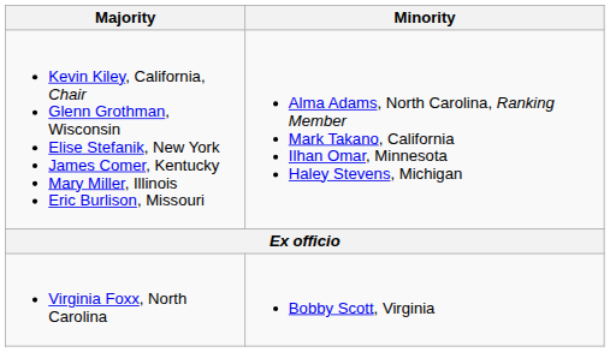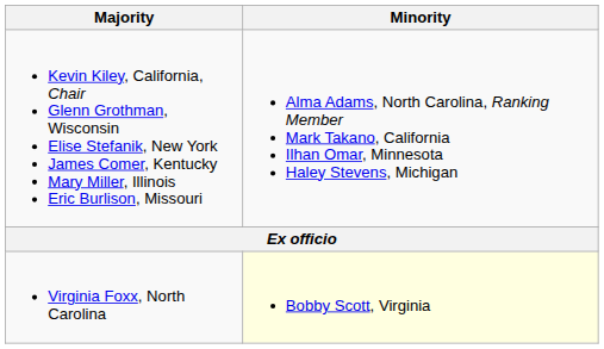Virginia Foxx, North Carolina | Minority: no background -> lightyellow background
